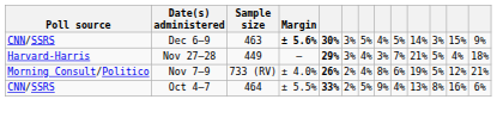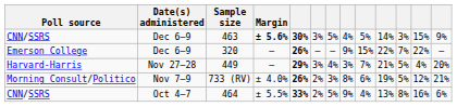+ row: Emerson College | Dec 6–9 | 320 | – | 26% | – | – | 9% | 15% | 22% | 7% | 22% | –
449 | column 13: 18% -> 20%
733 (RV) | column 7: 4% -> 3%
